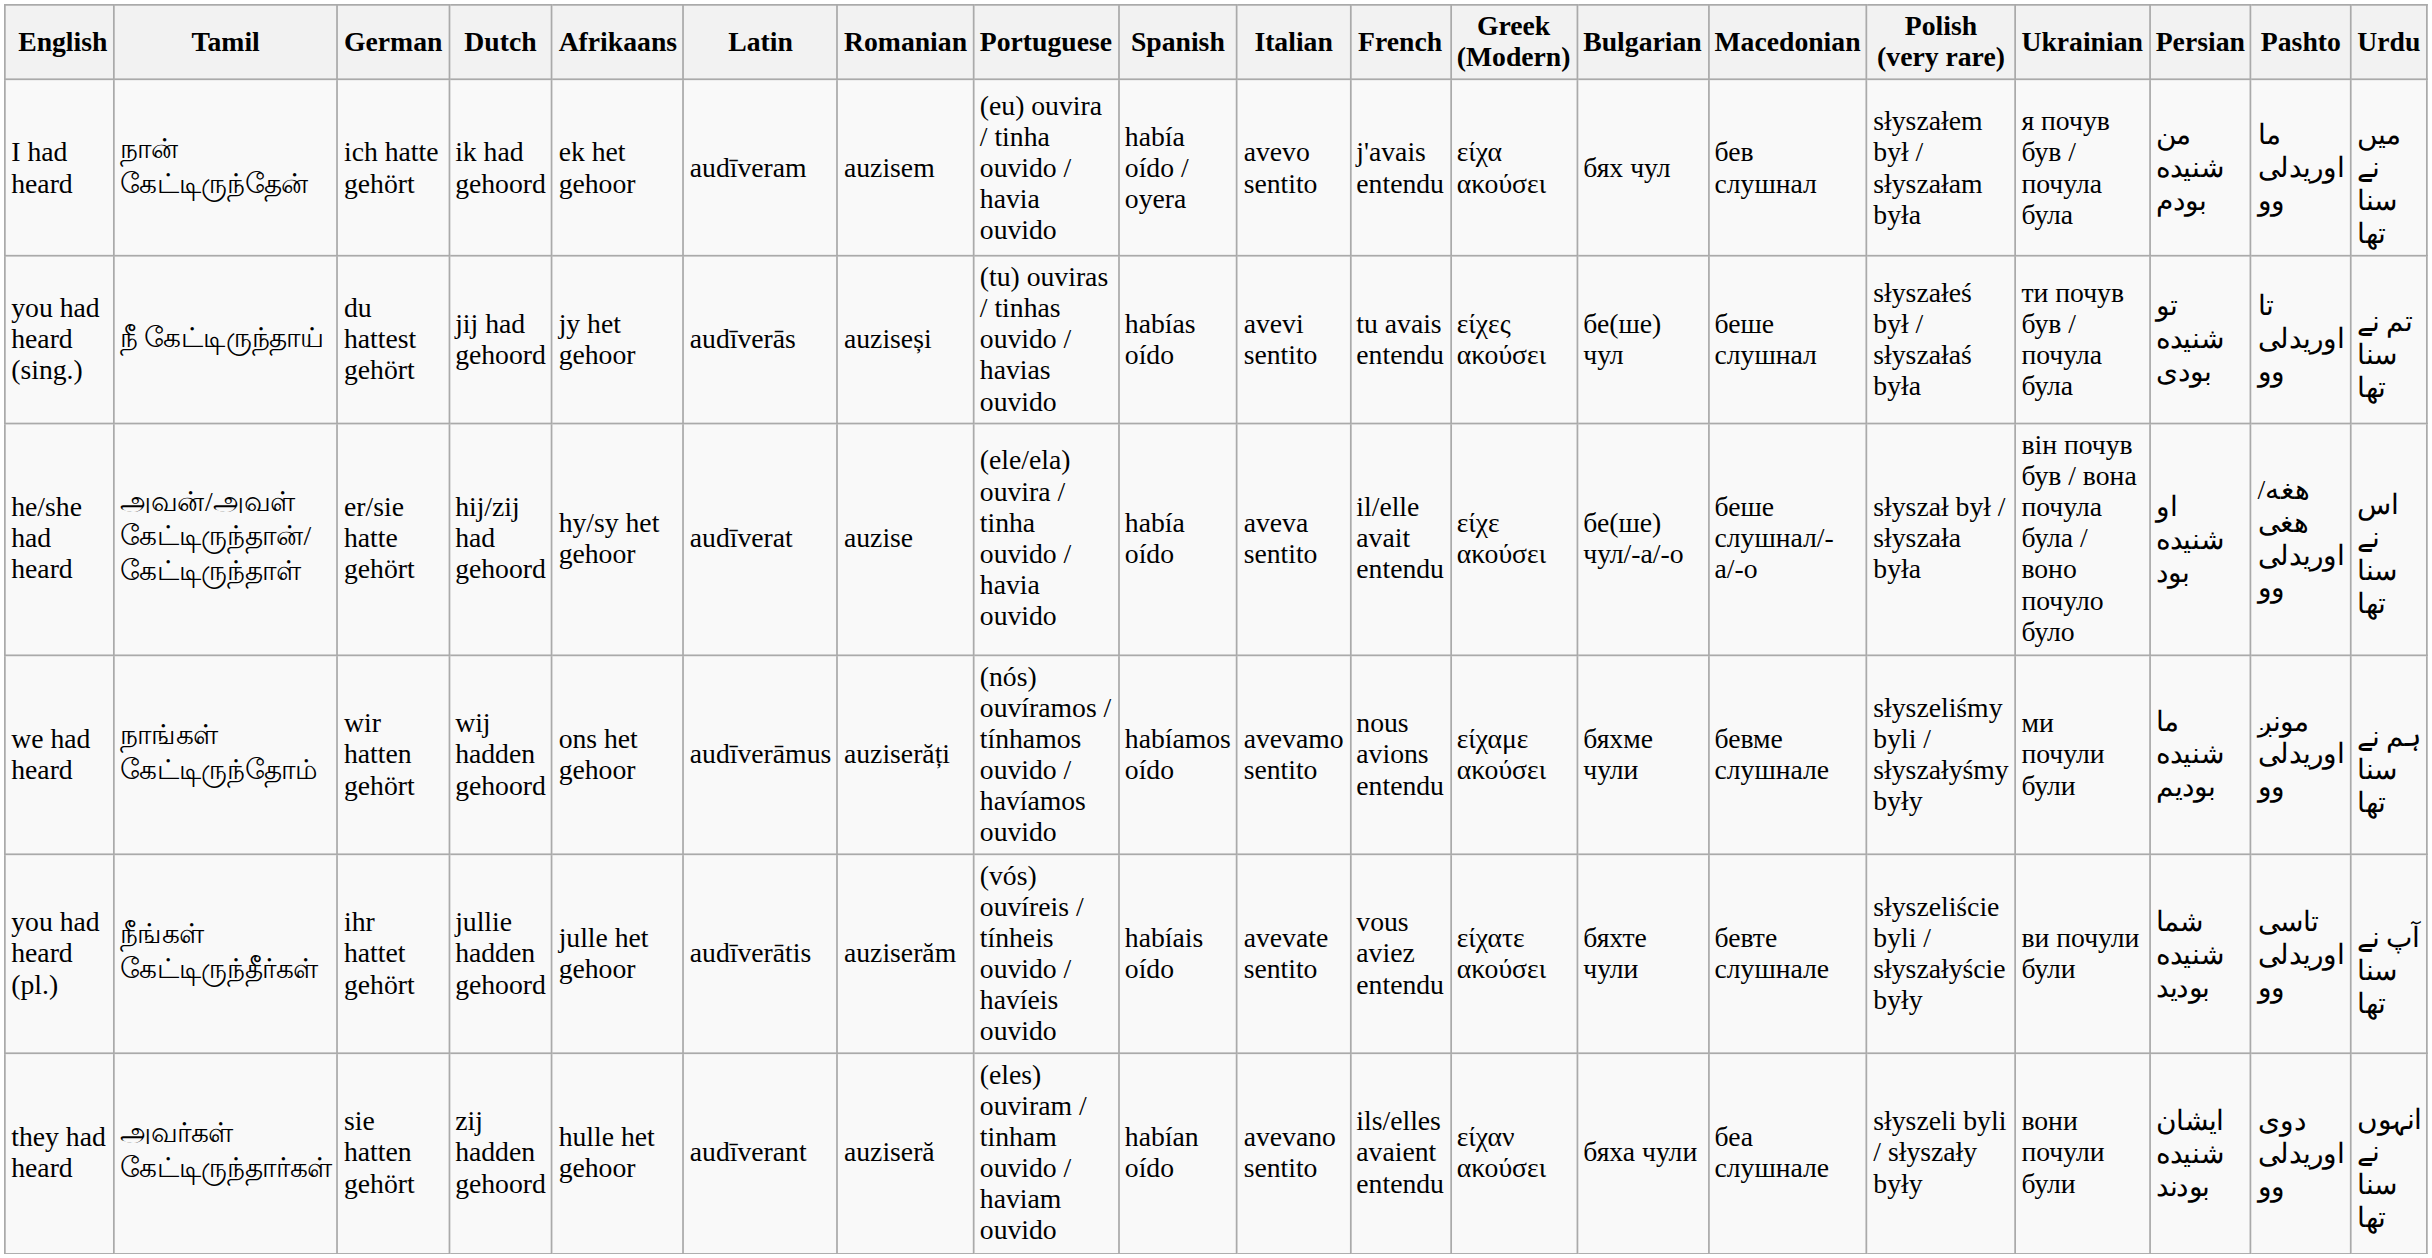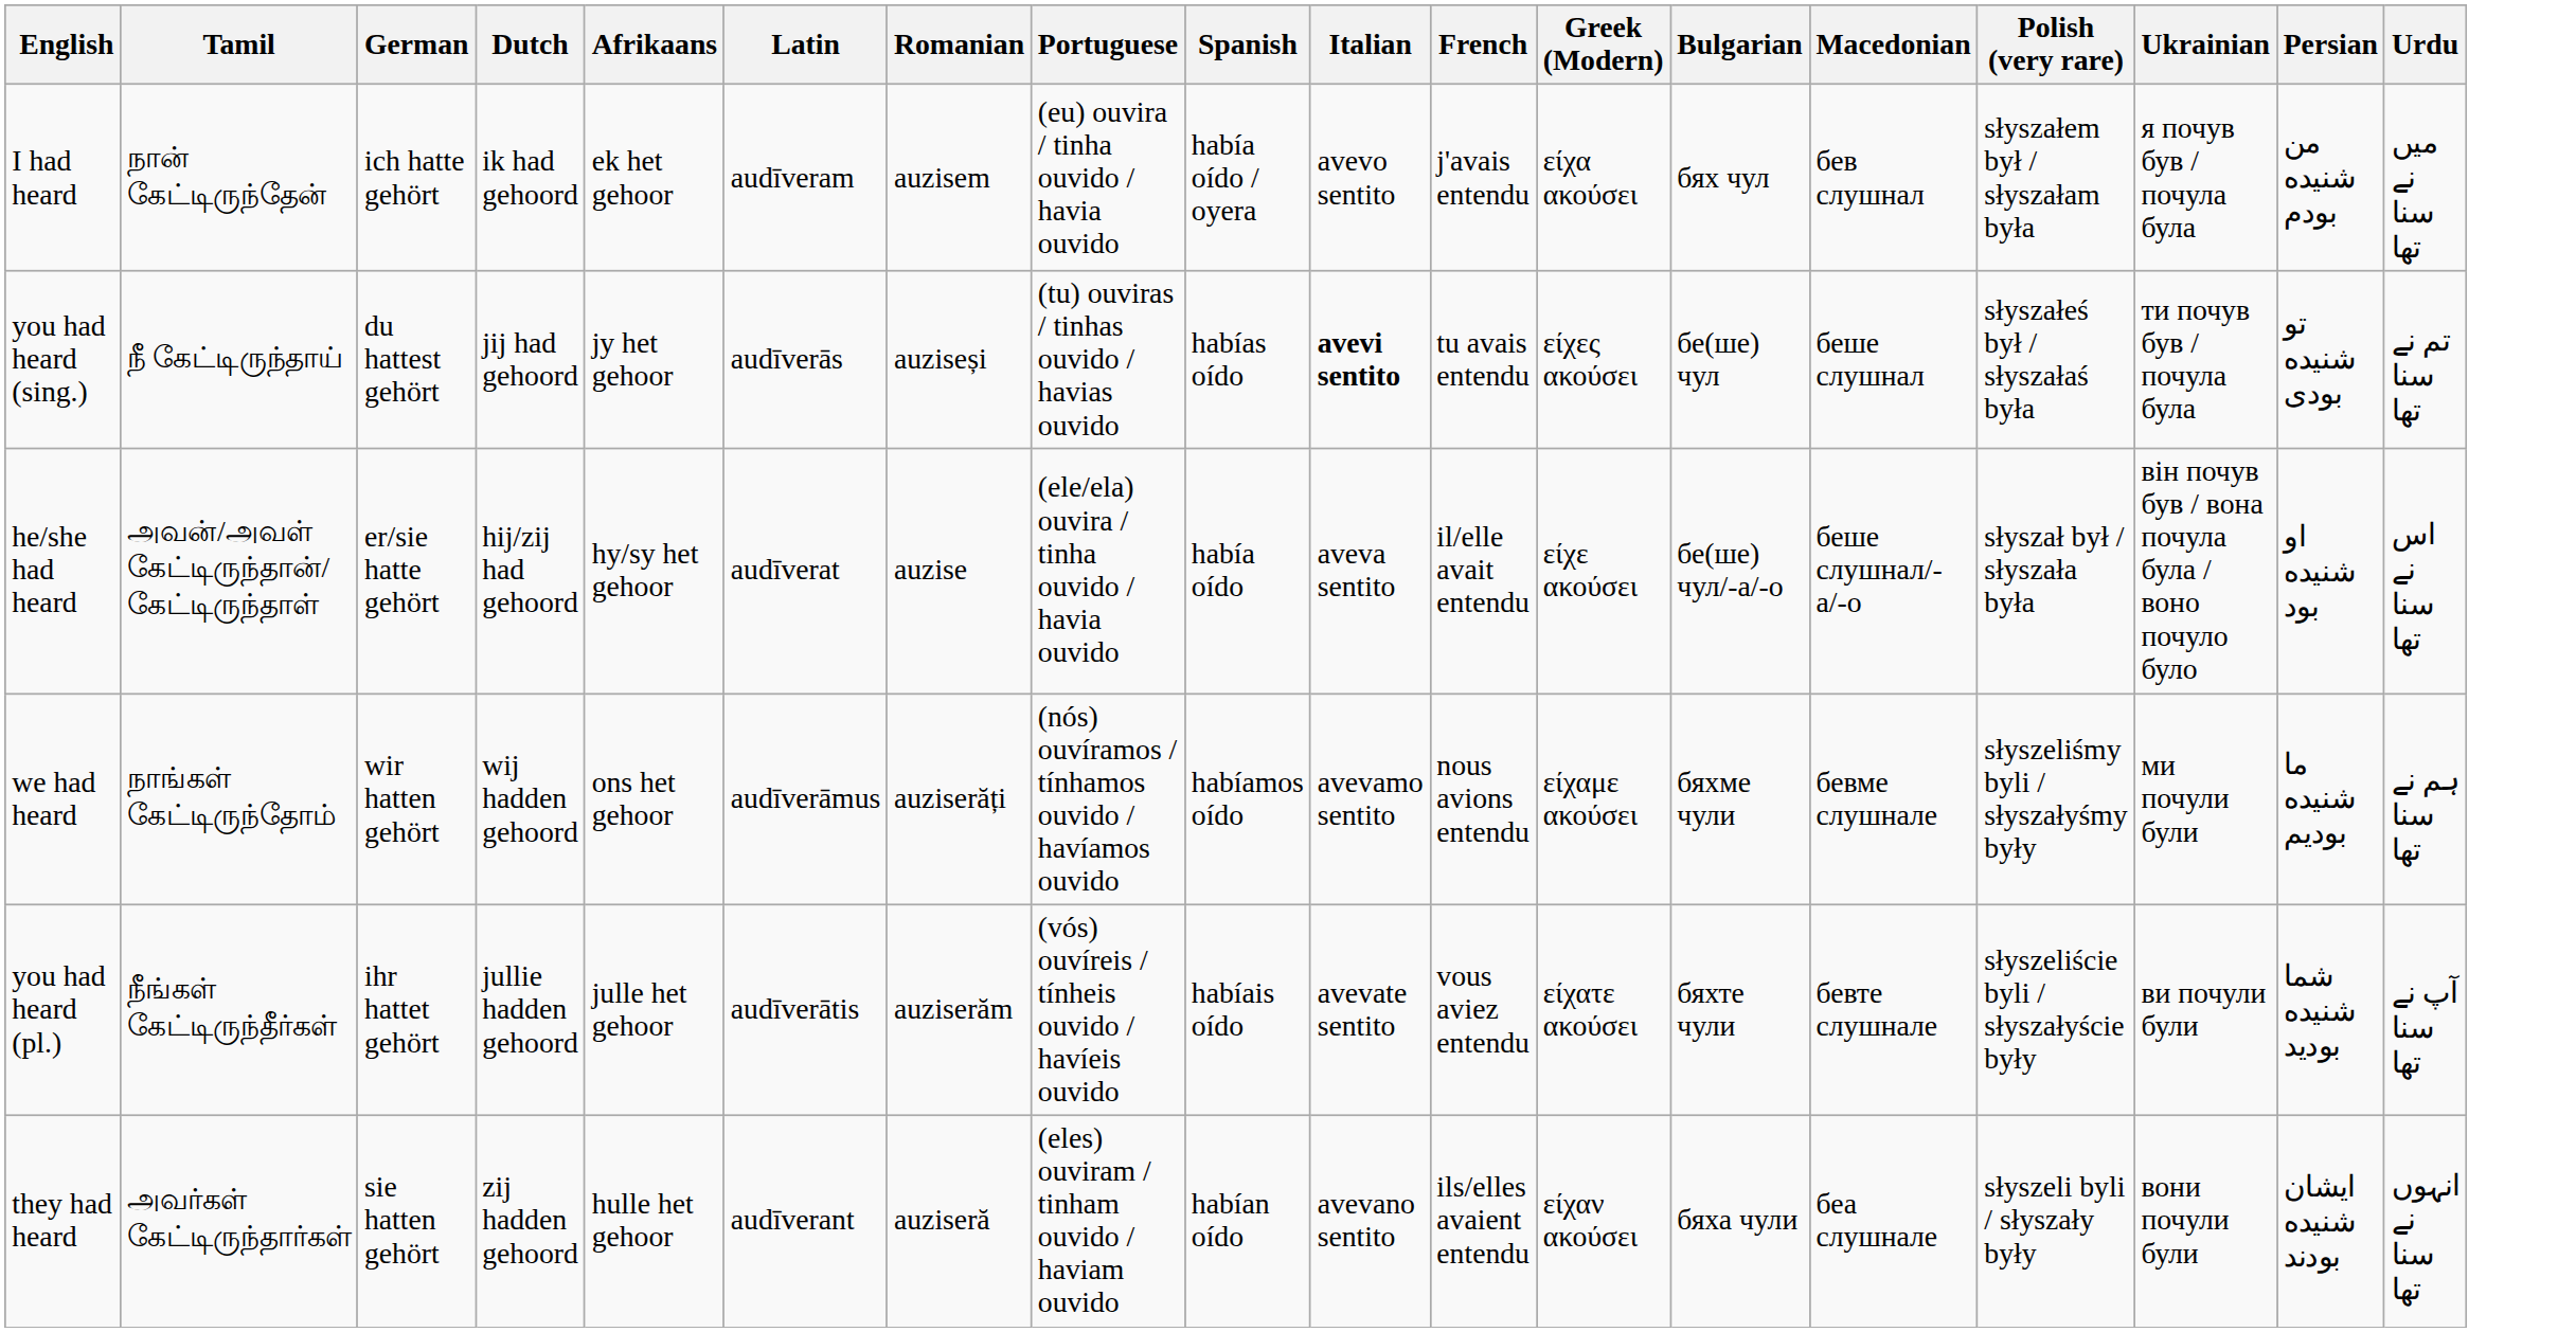- column: Pashto | ما اوریدلی وو | تا اوریدلی وو | هغه/هغی اوریدلی وو | مونږ اوریدلی وو | تاسی اوریدلی وو | دوی اوریدلی وو
you had heard (sing.) | Italian: normal -> bold
